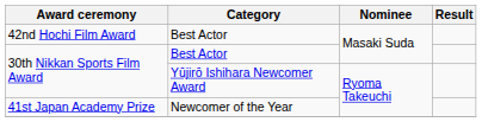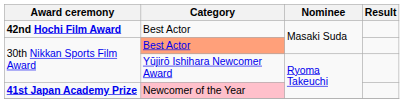42nd Hochi Film Award | Award ceremony: normal -> bold
30th Nikkan Sports Film Award / Best Actor | Category: no background -> lightsalmon background
41st Japan Academy Prize | Award ceremony: normal -> bold
41st Japan Academy Prize | Category: no background -> pink background
